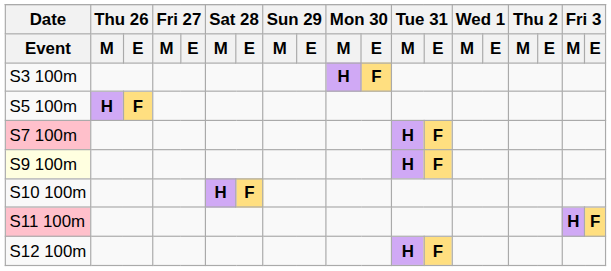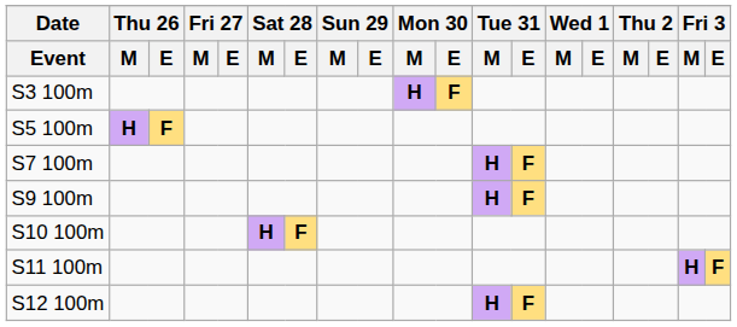S7 100m | Date / Event: pink background -> no background
S9 100m | Date / Event: lightyellow background -> no background
S11 100m | Date / Event: pink background -> no background
